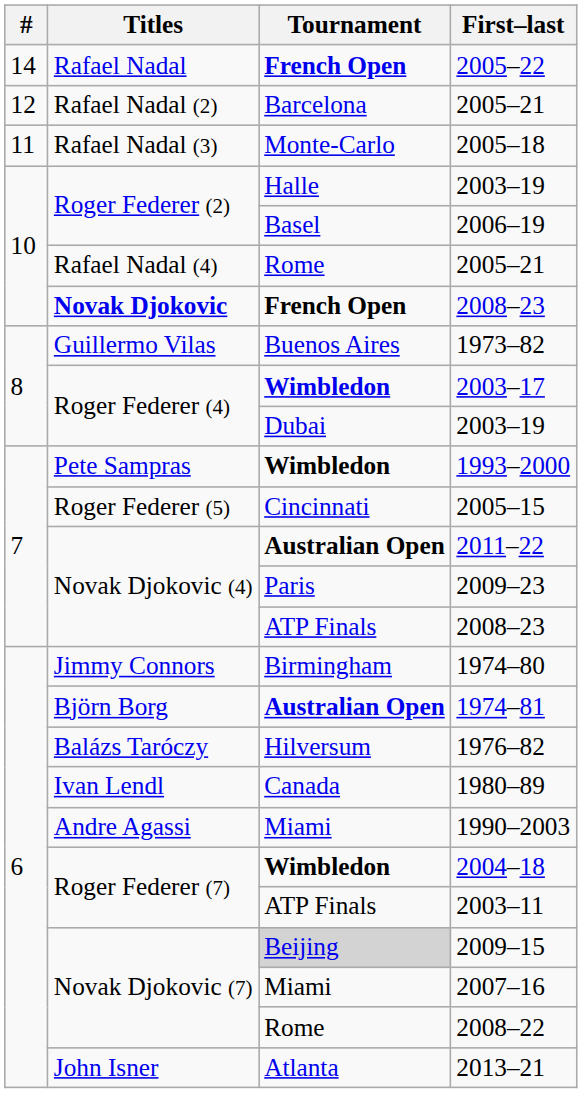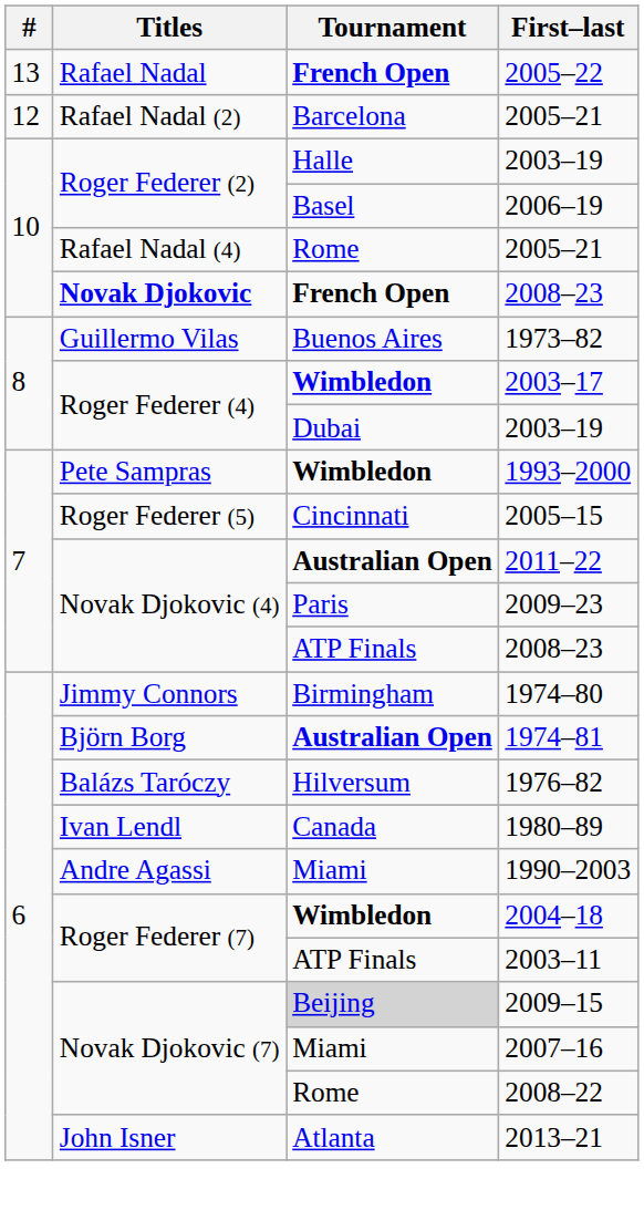2005–22 | #: 14 -> 13
- row: 11 | Rafael Nadal (3) | Monte-Carlo | 2005–18
